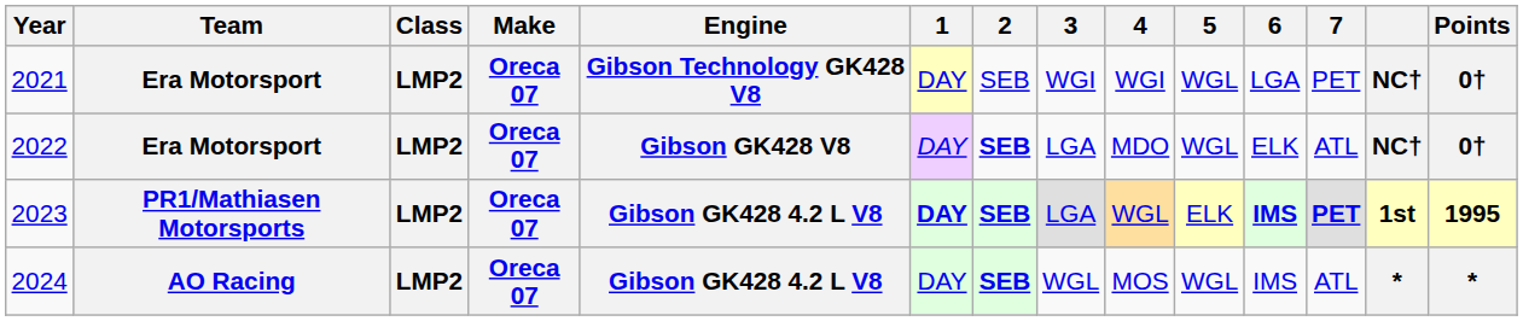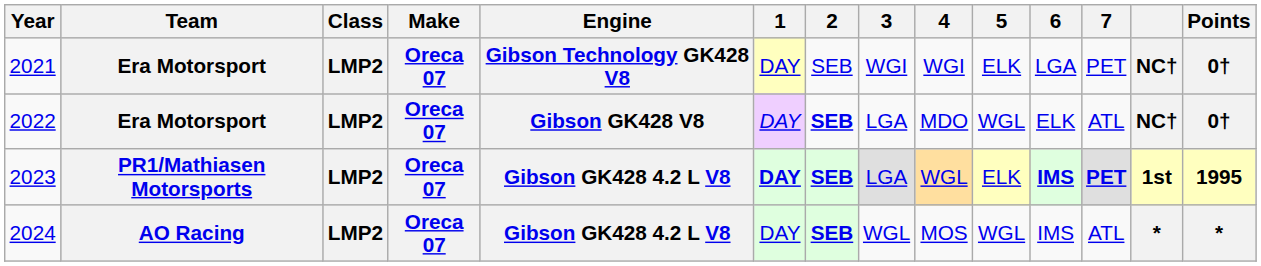2021 | 5: WGL -> ELK
